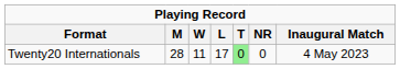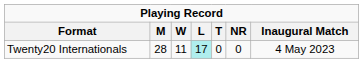Twenty20 Internationals | L: no background -> paleturquoise background
Twenty20 Internationals | T: lightgreen background -> no background
